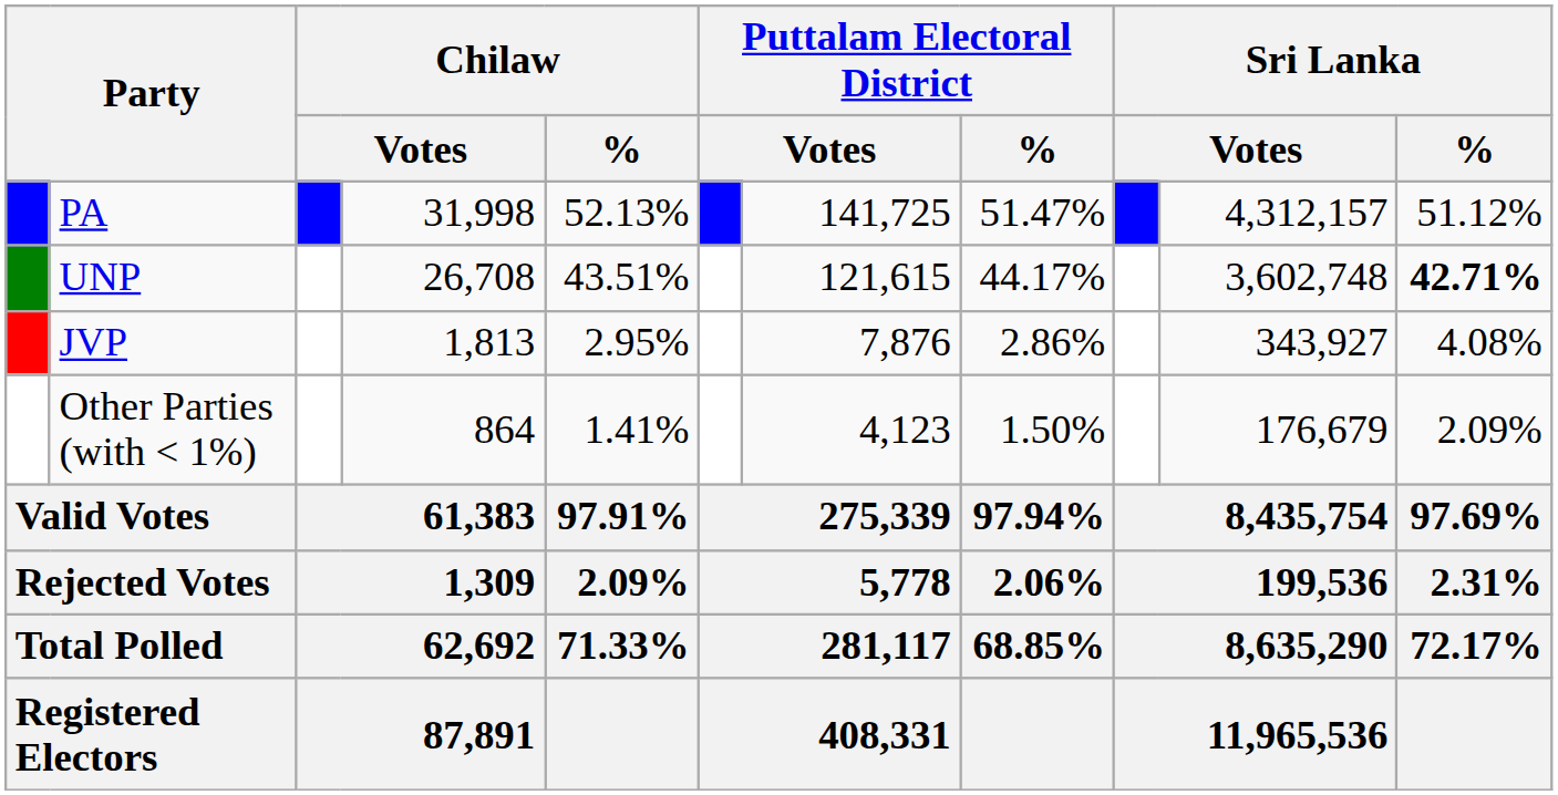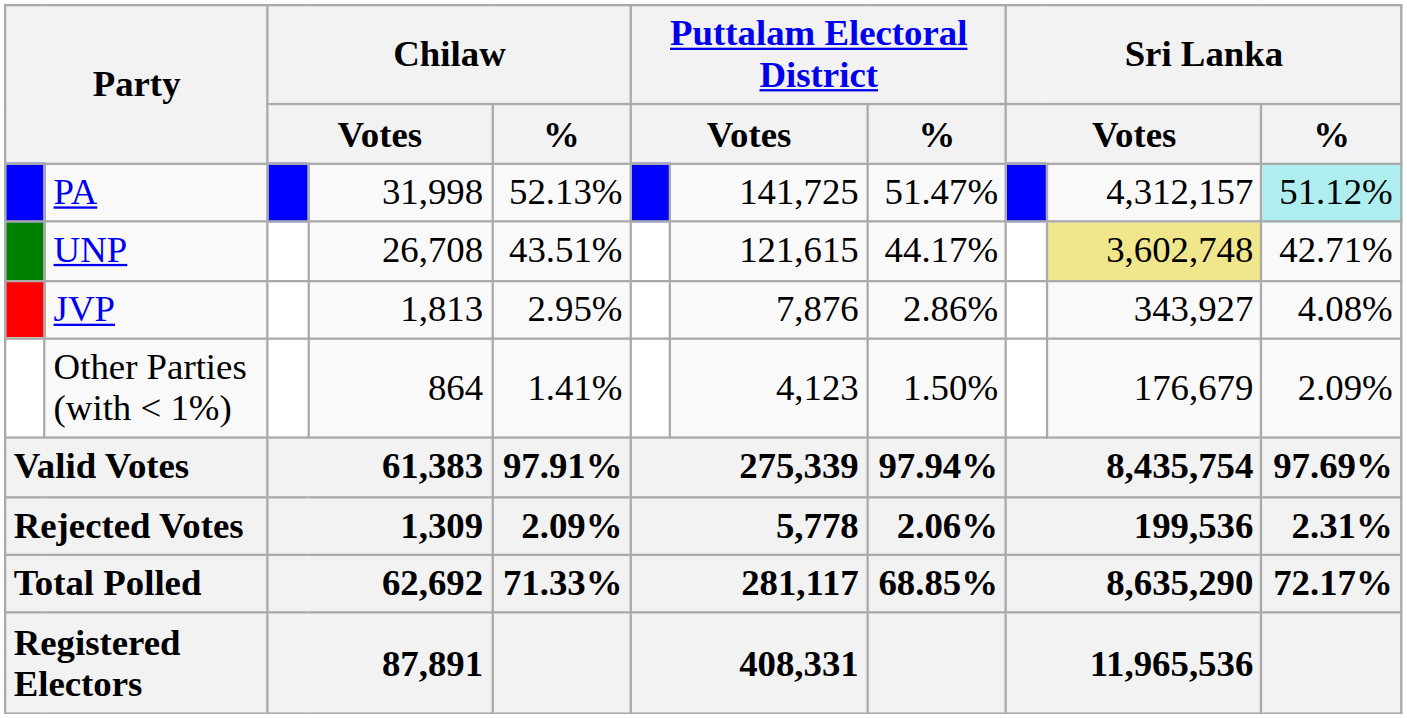PA | Sri Lanka / %: no background -> paleturquoise background
UNP | column 10: no background -> khaki background
UNP | Sri Lanka / %: bold -> normal
